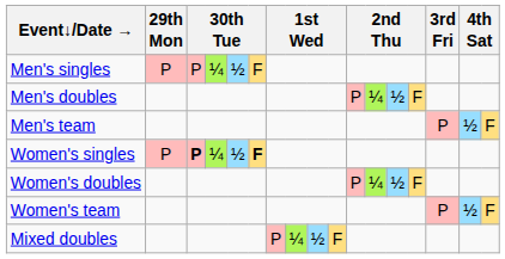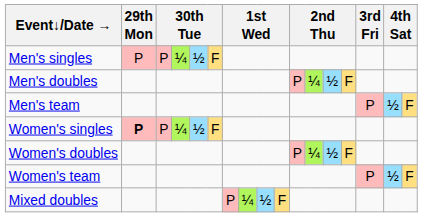Women's singles | 29th Mon: normal -> bold
Women's singles | column 3: bold -> normal
Women's singles | column 6: bold -> normal
